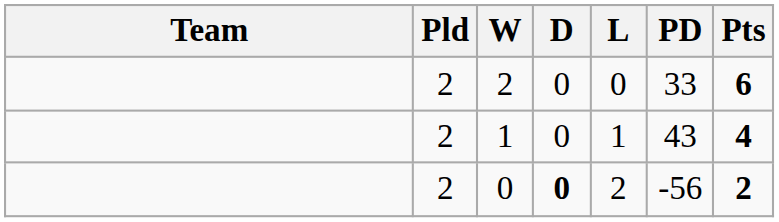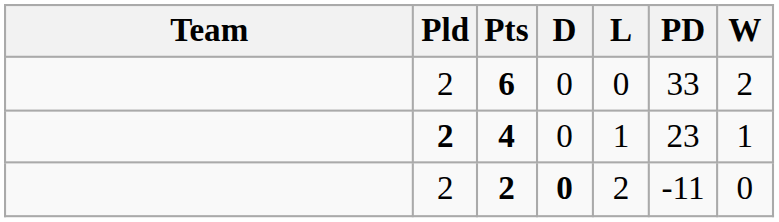columns swapped: W <-> Pts
row 3 | Pld: normal -> bold
row 3 | PD: 43 -> 23
row 4 | PD: -56 -> -11
